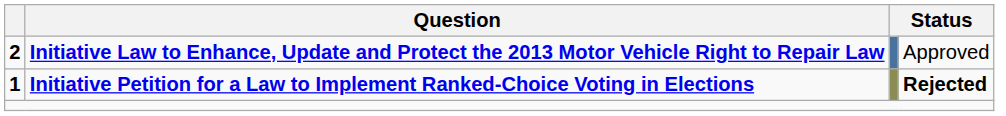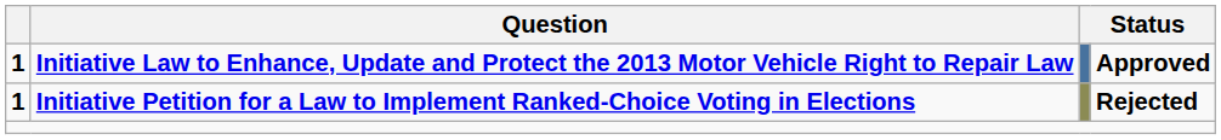row 2 | column 1: 2 -> 1
row 2 | column 4: normal -> bold
